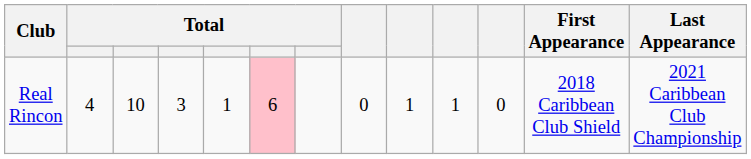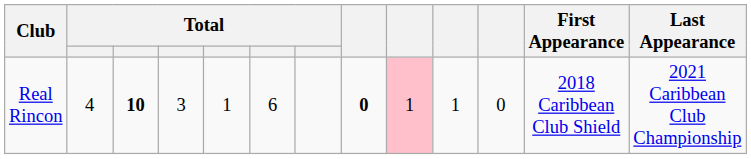Real Rincon | column 3: normal -> bold
Real Rincon | column 6: pink background -> no background
Real Rincon | column 8: normal -> bold
Real Rincon | column 9: no background -> pink background
